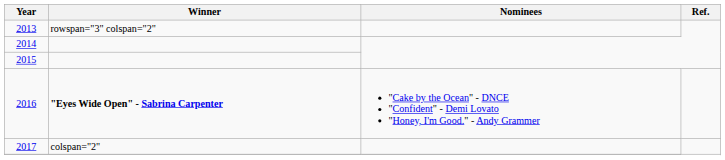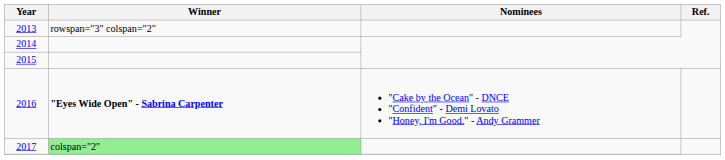2017 | Winner: no background -> lightgreen background
